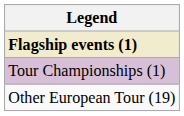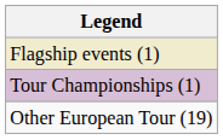row 2 | column 1: bold -> normal
